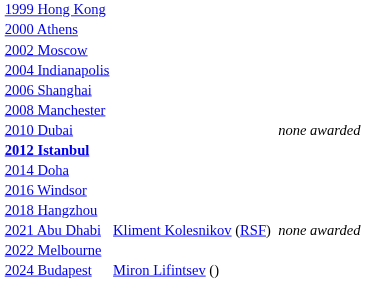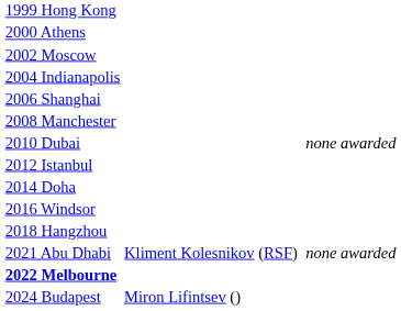2012 Istanbul | column 1: bold -> normal
2022 Melbourne | column 1: normal -> bold
